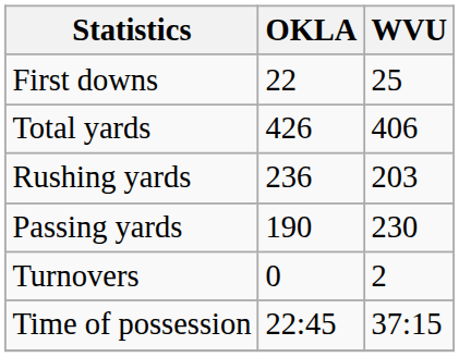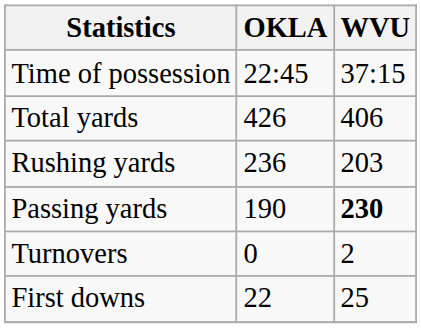rows swapped: First downs <-> Time of possession
Passing yards | WVU: normal -> bold
